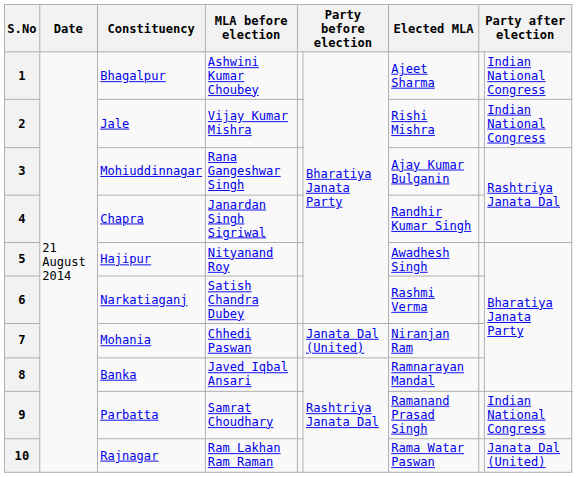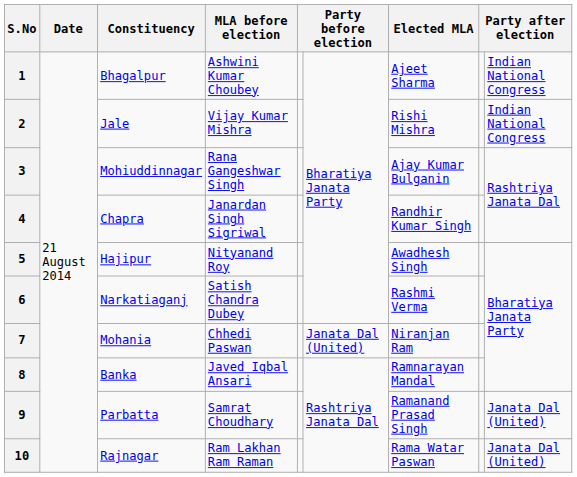9 | column 9: Indian National Congress -> Janata Dal (United)
